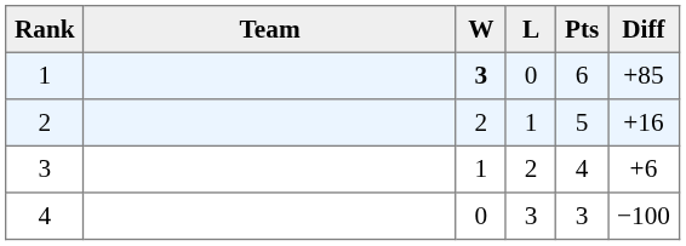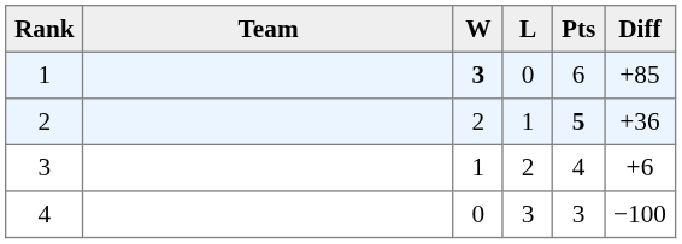row 3 | Pts: normal -> bold
row 3 | Diff: +16 -> +36
